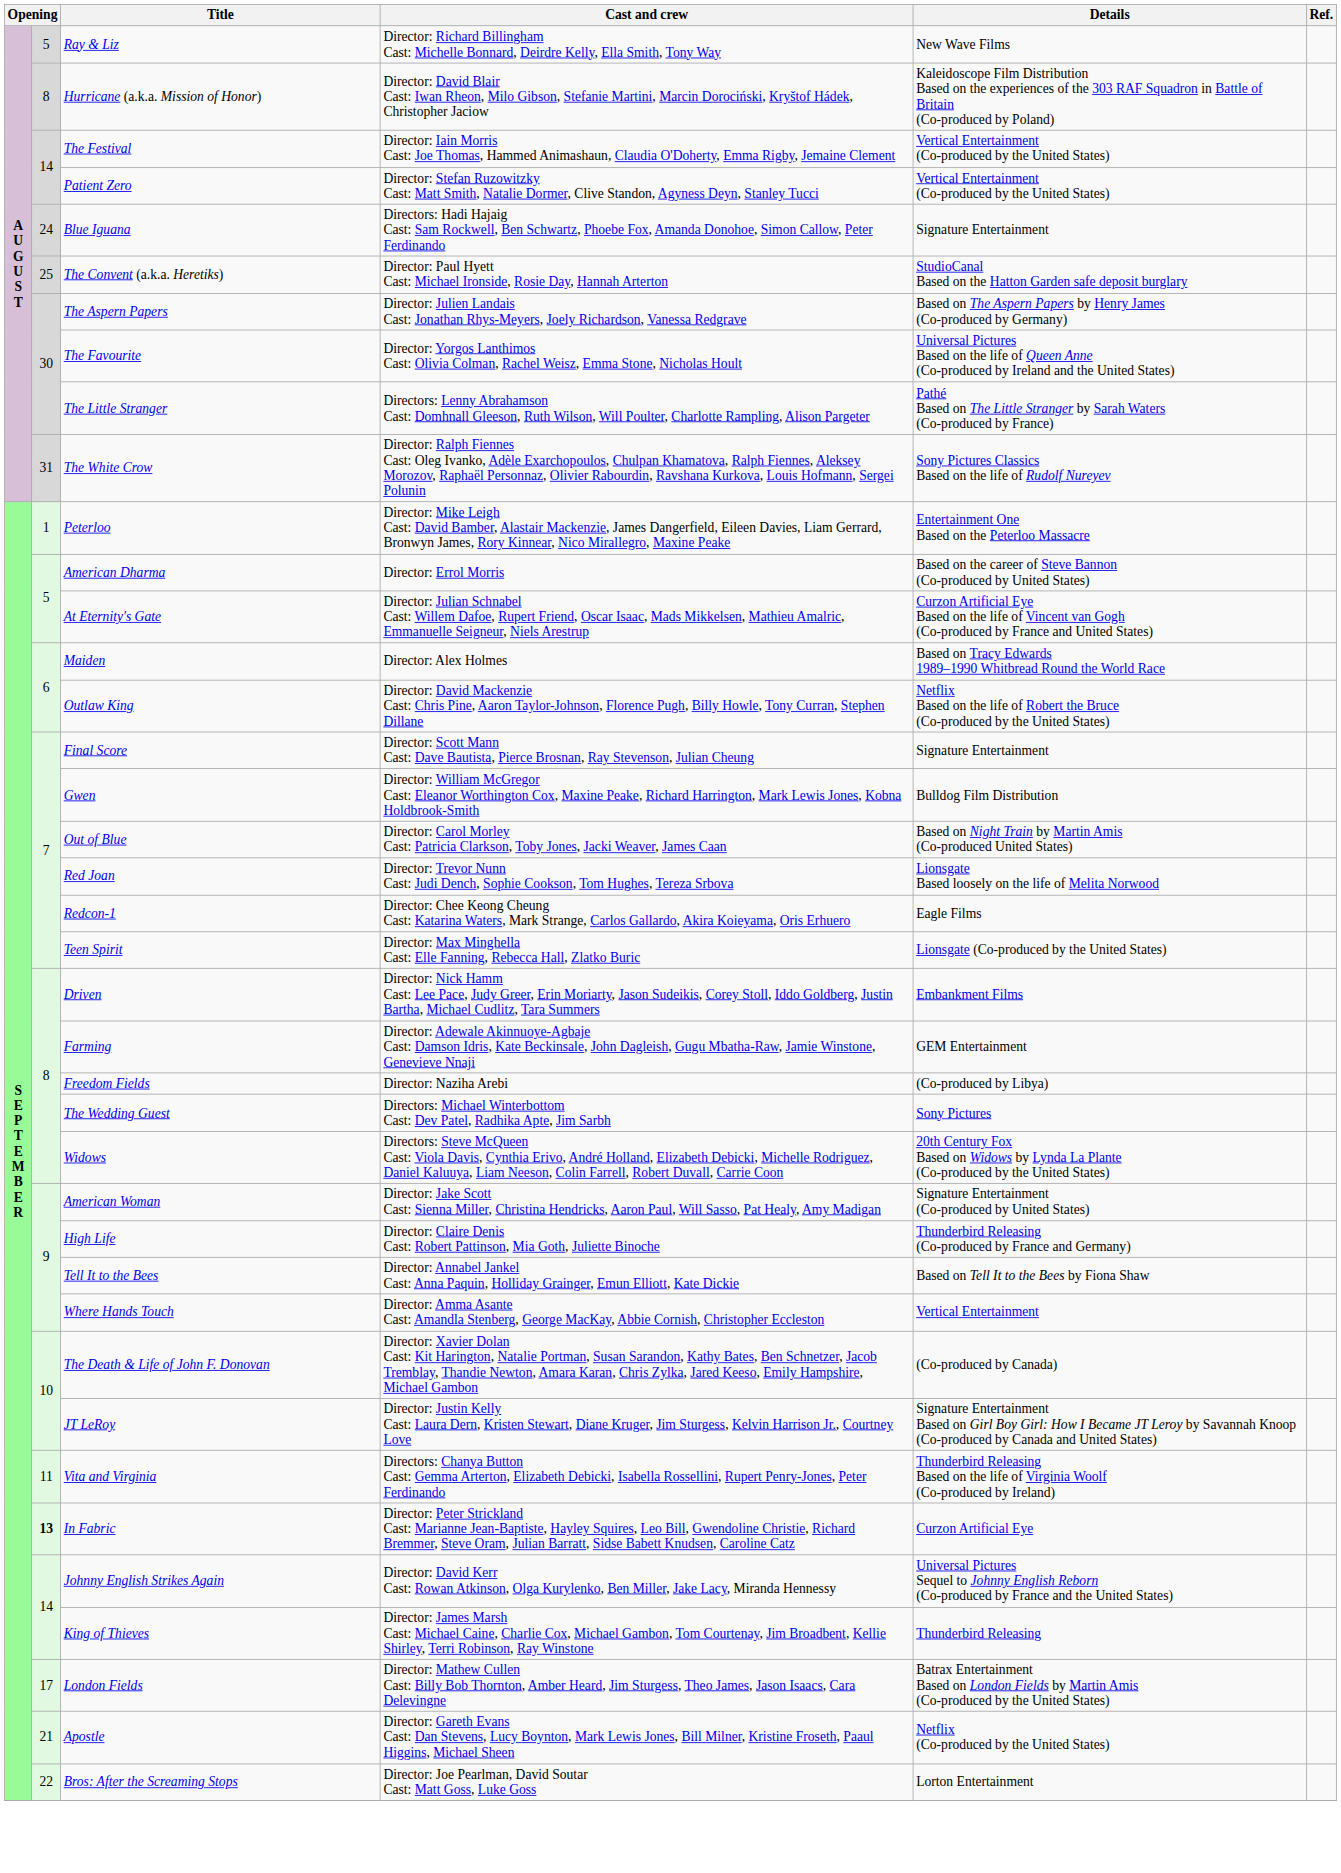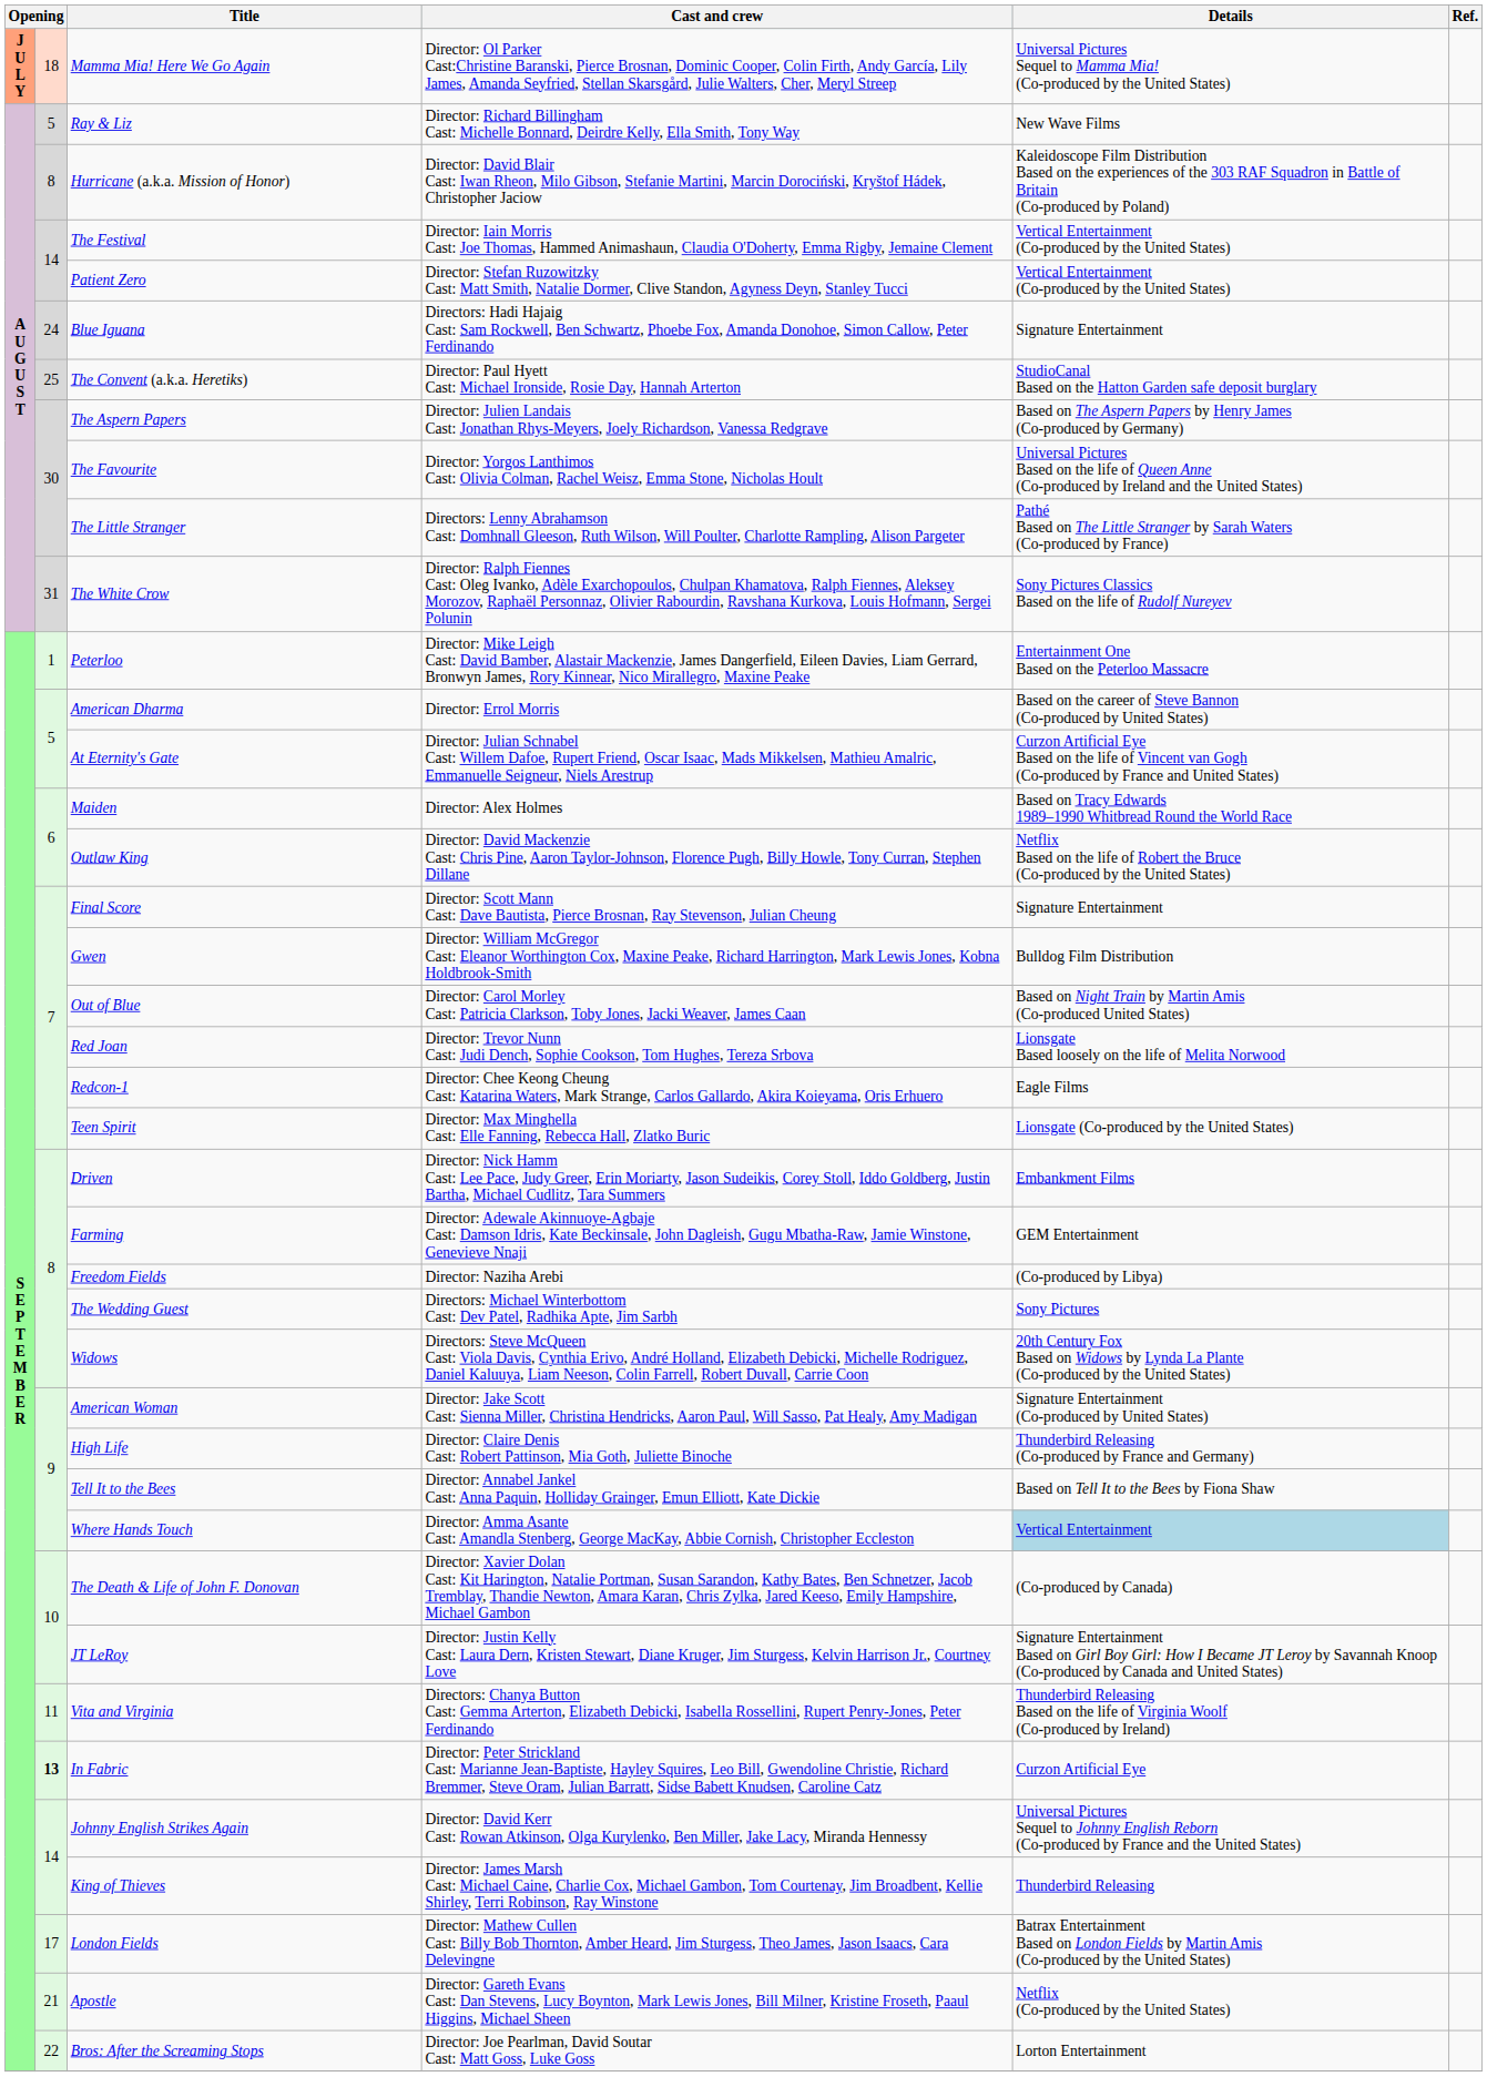+ row: J U L Y | 18 | Mamma Mia! Here We Go Again | Director: Ol Parker Cast:Christine Baranski, Pierce Brosnan, Dominic Cooper, Colin Firth, Andy García, Lily James, Amanda Seyfried, Stellan Skarsgård, Julie Walters, Cher, Meryl Streep | Universal Pictures Sequel to Mamma Mia! (Co-produced by the United States)
Where Hands Touch | Details: no background -> lightblue background
